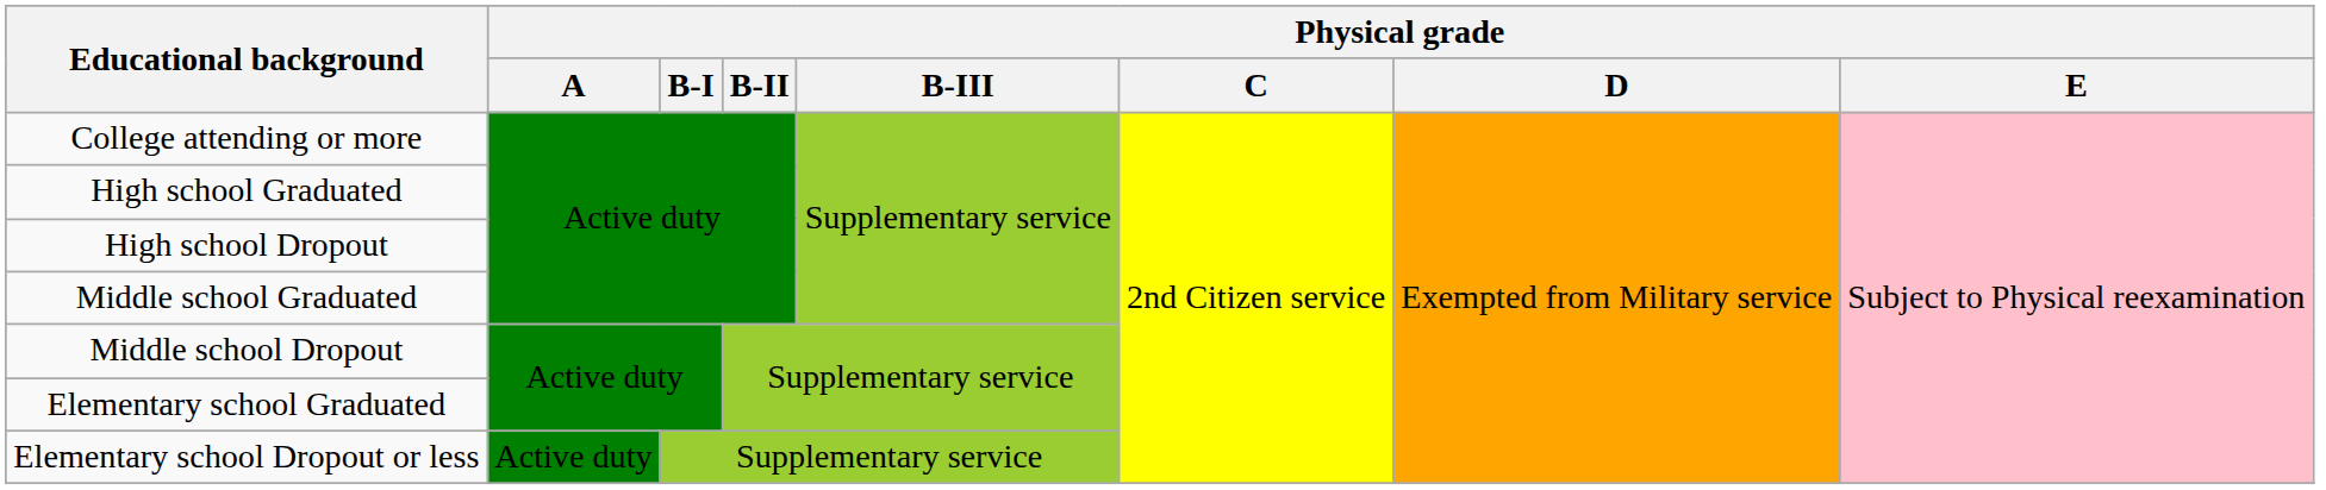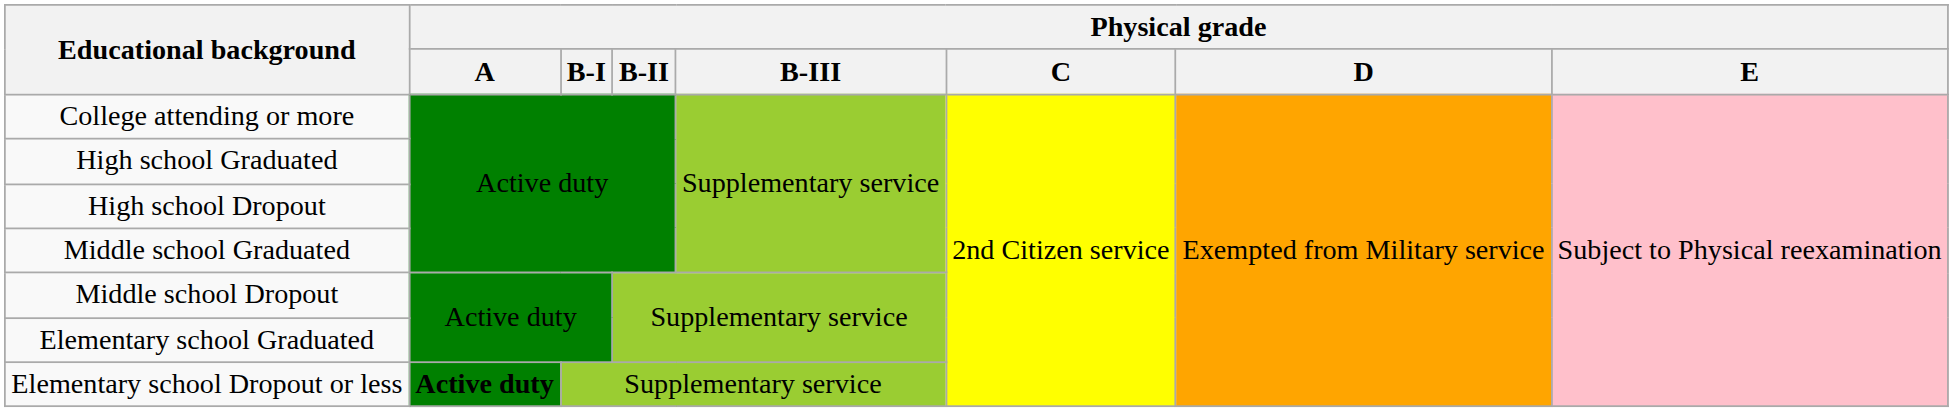Elementary school Dropout or less | Physical grade / A: normal -> bold
